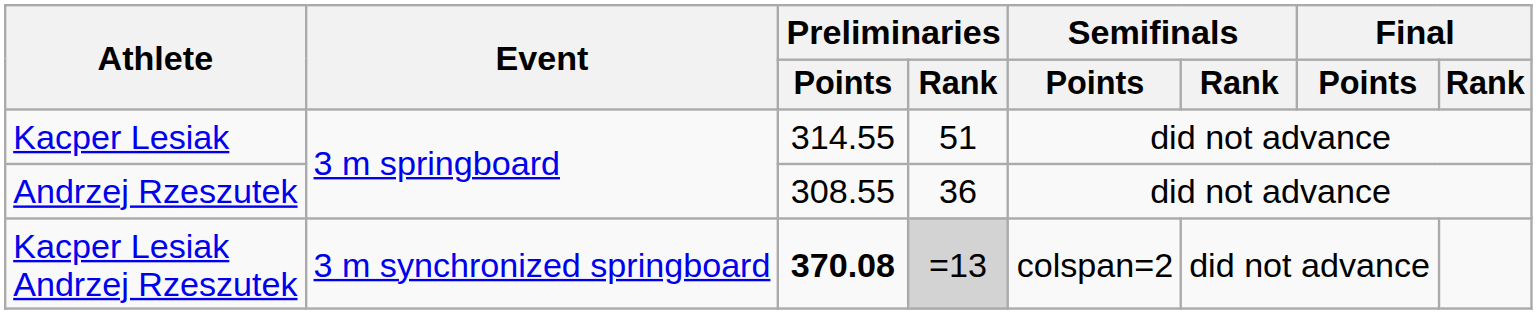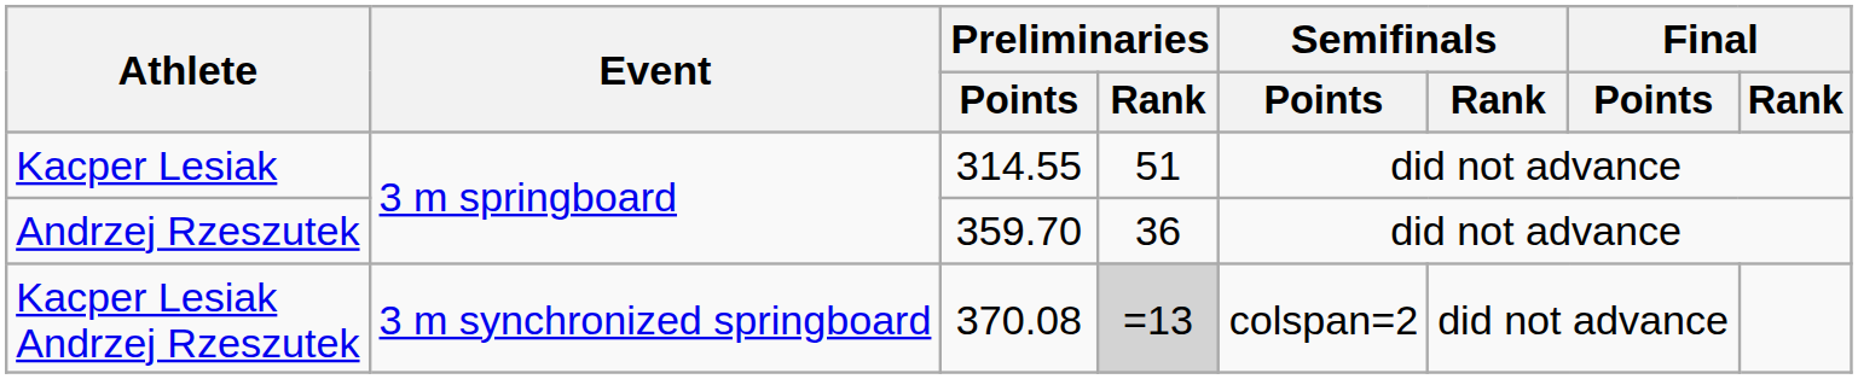Andrzej Rzeszutek | Preliminaries / Points: 308.55 -> 359.70
Kacper Lesiak Andrzej Rzeszutek | Preliminaries / Points: bold -> normal
